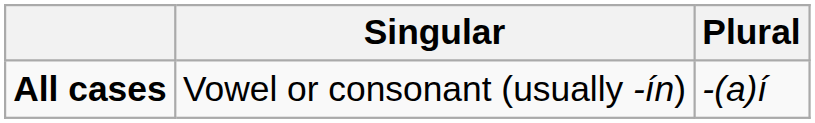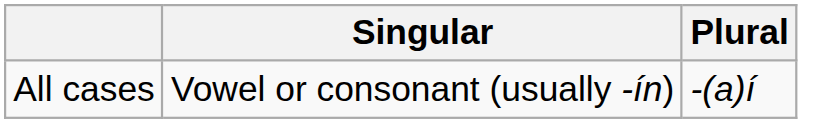row 2 | column 1: bold -> normal
